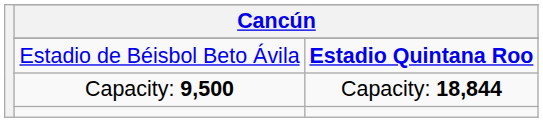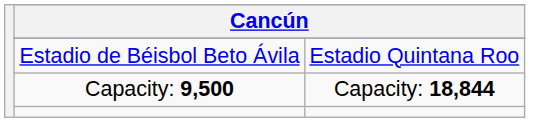Estadio de Béisbol Beto Ávila | column 3: bold -> normal
